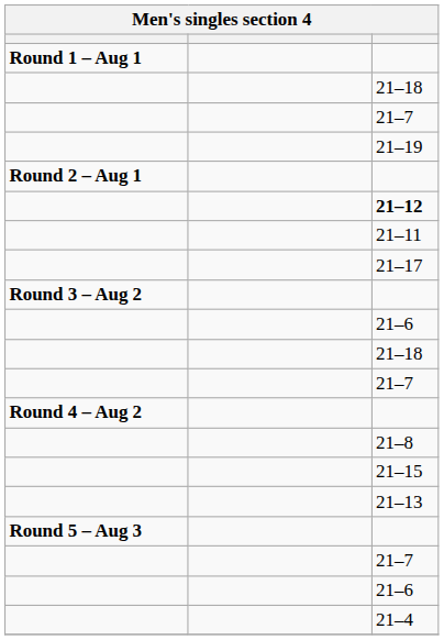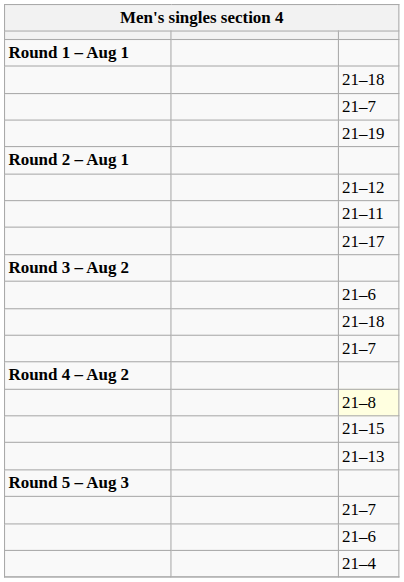21–12 | column 3: bold -> normal
21–8 | column 3: no background -> lightyellow background
